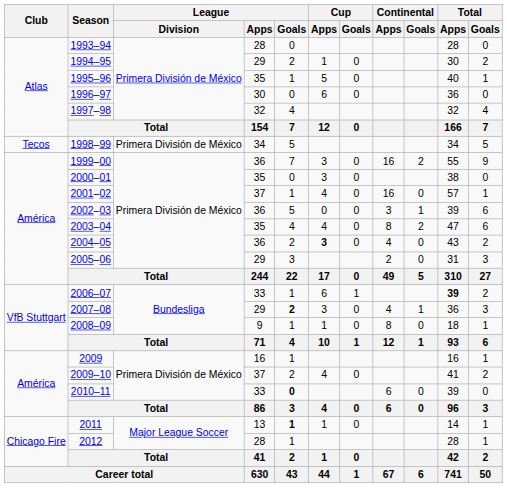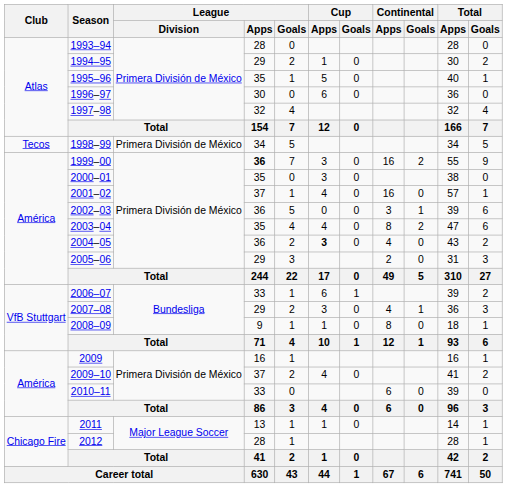1999–00 | League / Apps: normal -> bold
2006–07 | Total / Apps: bold -> normal
2007–08 | League / Goals: bold -> normal
2010–11 | League / Goals: bold -> normal
2011 | League / Goals: bold -> normal
